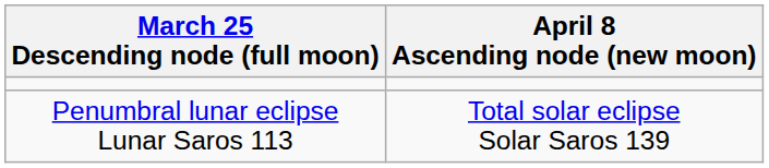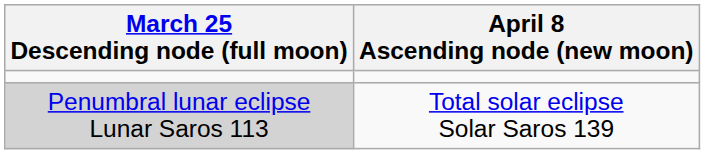row 3 | March 25 Descending node (full moon): no background -> lightgrey background
